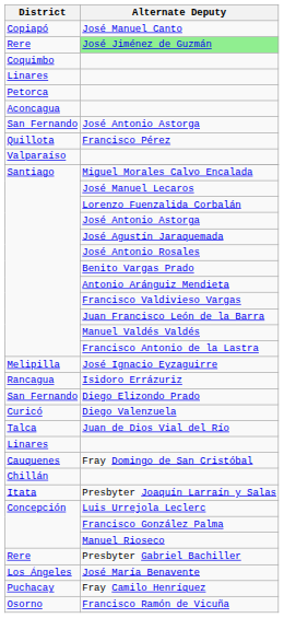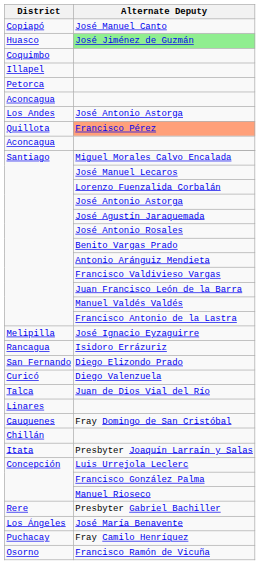row 3 | District: Rere -> Huasco
row 5 | District: Linares -> Illapel
row 8 | District: San Fernando -> Los Andes
row 9 | Alternate Deputy: no background -> lightsalmon background
row 10 | District: Valparaíso -> Aconcagua
